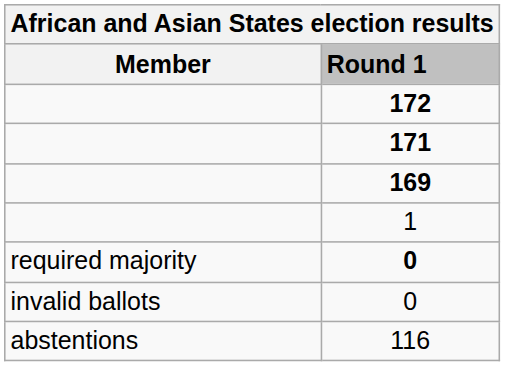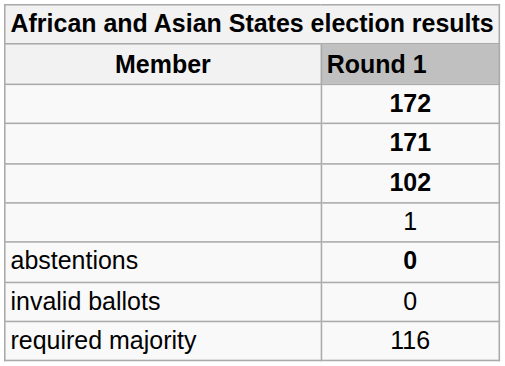row 5 | Round 1: 169 -> 102
row 7 | Member: required majority -> abstentions
row 9 | Member: abstentions -> required majority
